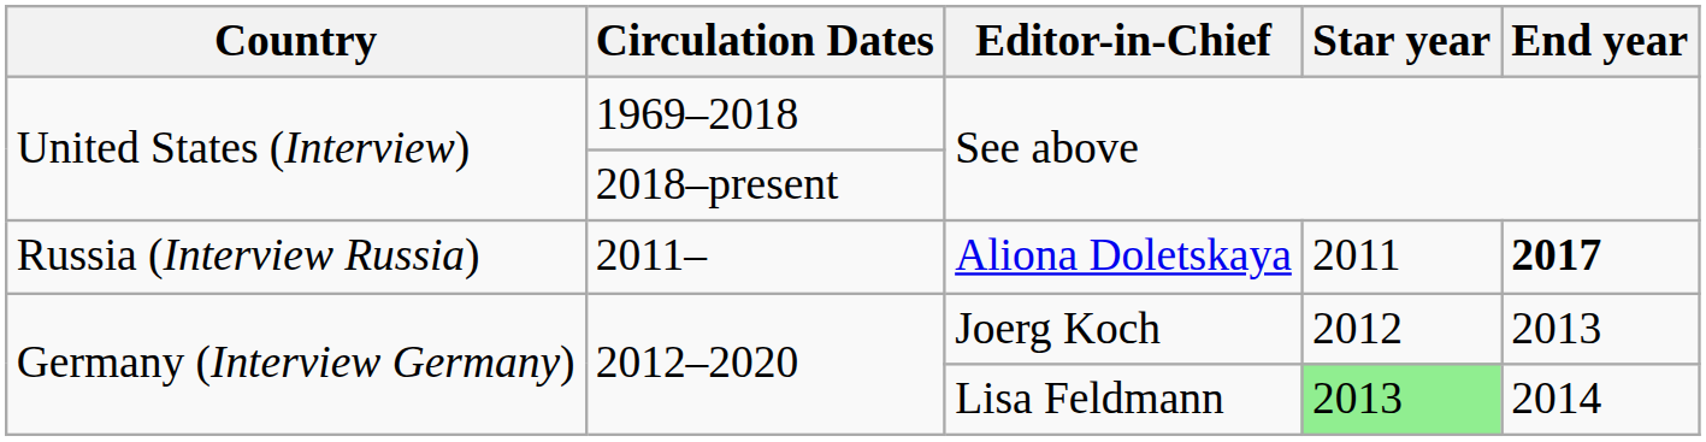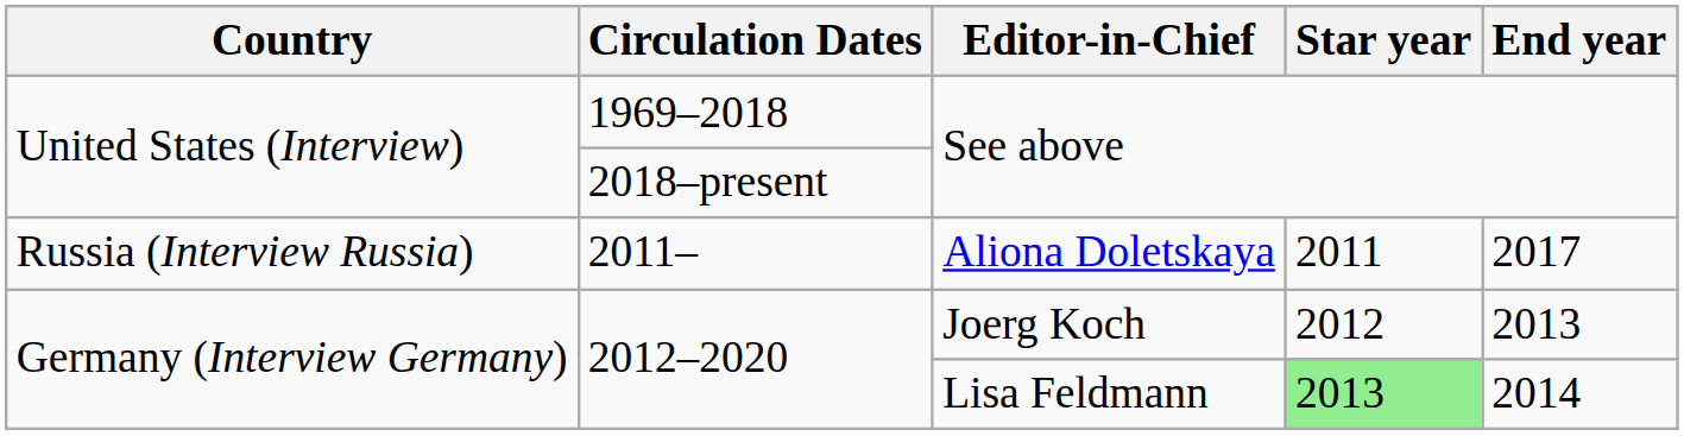2011– | End year: bold -> normal
